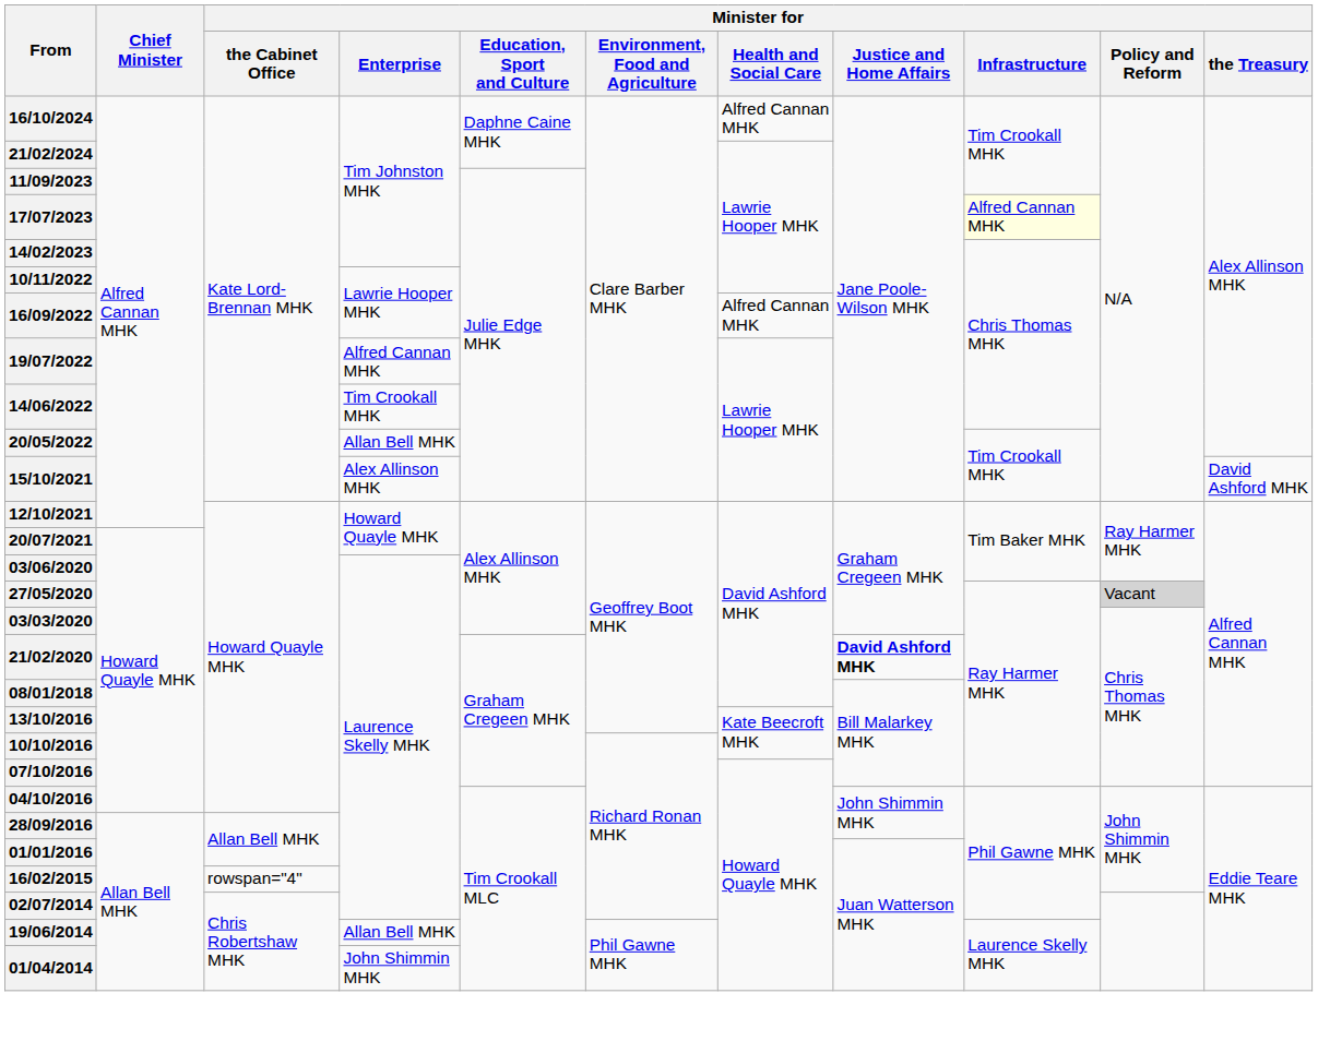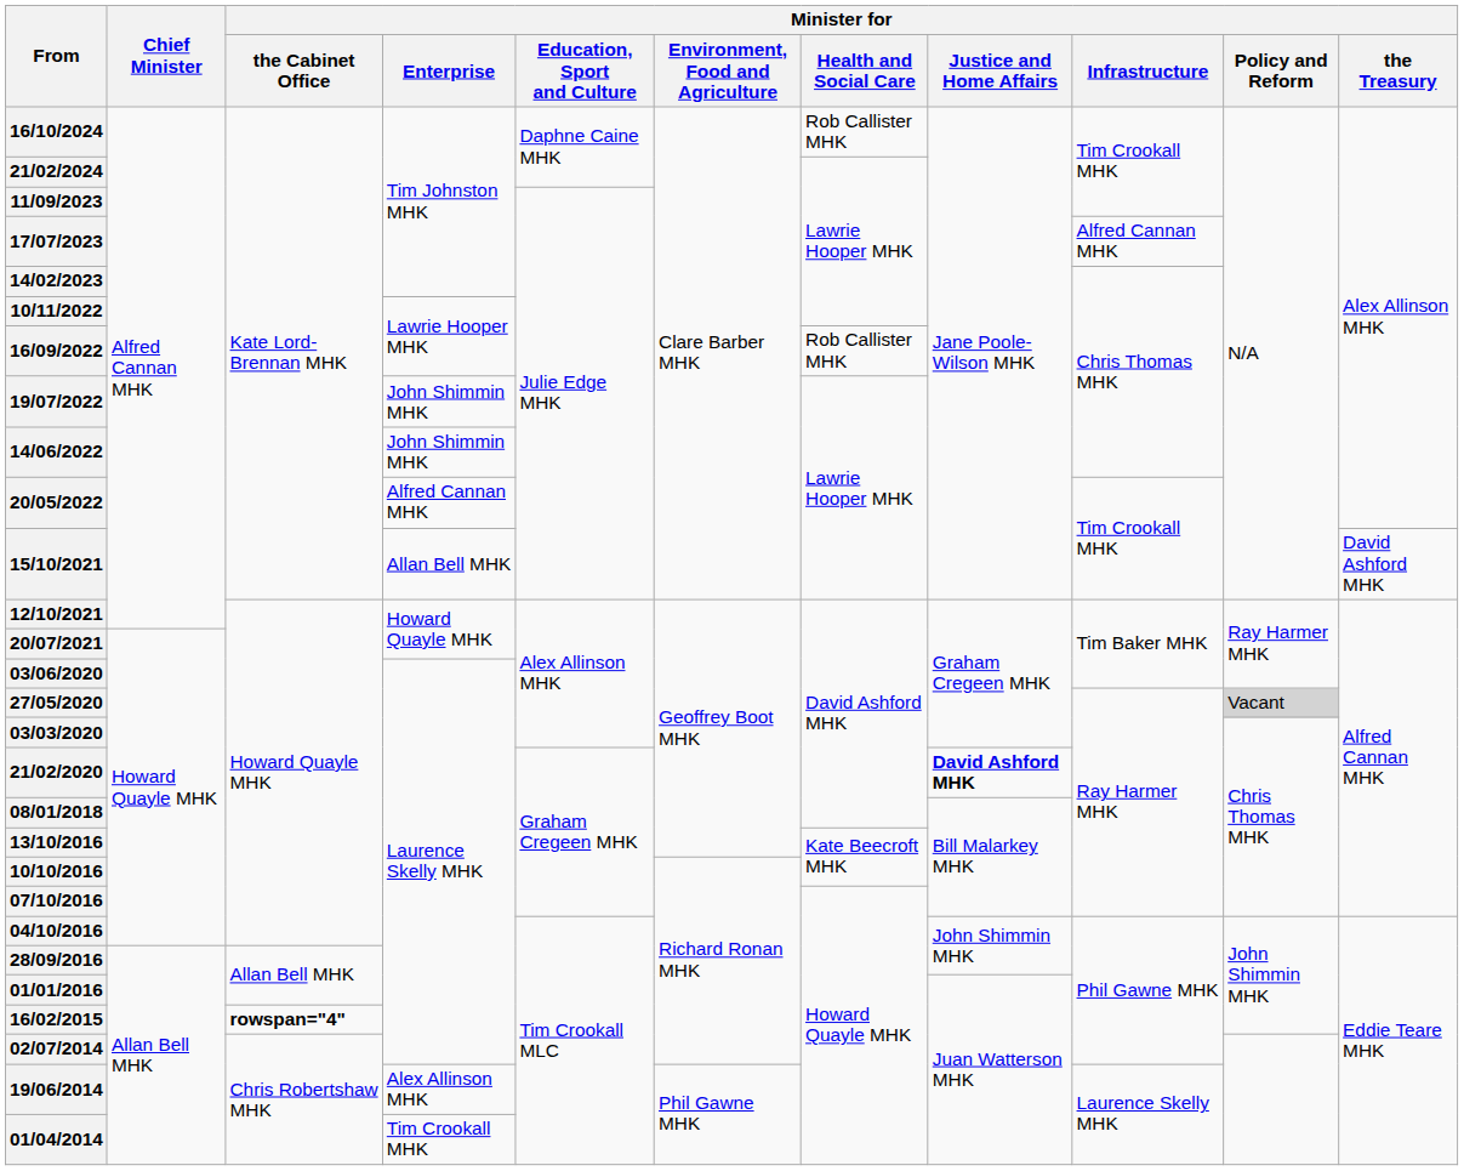16/10/2024 | Minister for / Health and Social Care: Alfred Cannan MHK -> Rob Callister MHK
17/07/2023 | Minister for / Infrastructure: lightyellow background -> no background
16/09/2022 | Minister for / Health and Social Care: Alfred Cannan MHK -> Rob Callister MHK
19/07/2022 | Minister for / Enterprise: Alfred Cannan MHK -> John Shimmin MHK
14/06/2022 | Minister for / Enterprise: Tim Crookall MHK -> John Shimmin MHK
20/05/2022 | Minister for / Enterprise: Allan Bell MHK -> Alfred Cannan MHK
15/10/2021 | Minister for / Enterprise: Alex Allinson MHK -> Allan Bell MHK
16/02/2015 | Minister for / the Cabinet Office: normal -> bold
19/06/2014 | Minister for / Enterprise: Allan Bell MHK -> Alex Allinson MHK
01/04/2014 | Minister for / Enterprise: John Shimmin MHK -> Tim Crookall MHK
